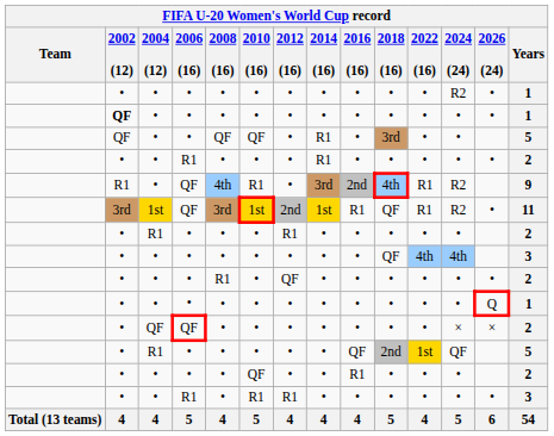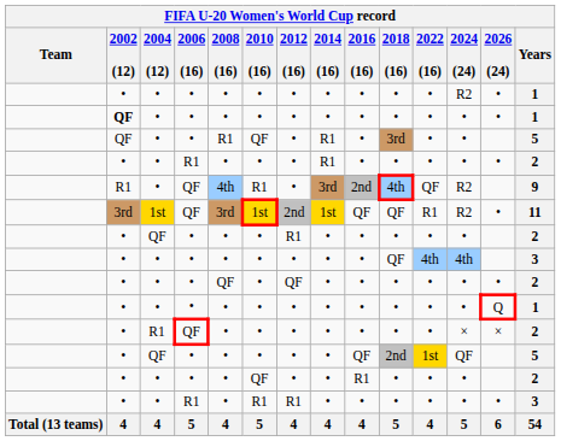row 5 | 2008 (16): QF -> R1
row 7 | 2022 (16): R1 -> QF
row 8 | 2016 (16): R1 -> QF
row 9 | 2004 (12): R1 -> QF
row 11 | 2008 (16): R1 -> QF
row 13 | 2004 (12): QF -> R1
row 14 | 2004 (12): R1 -> QF
